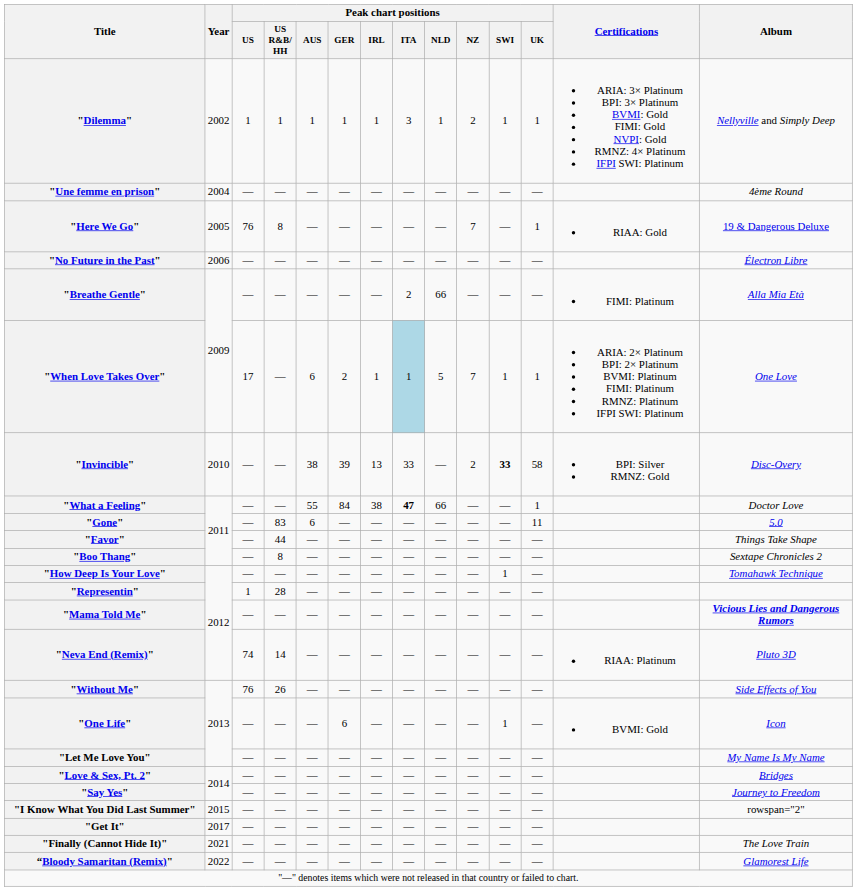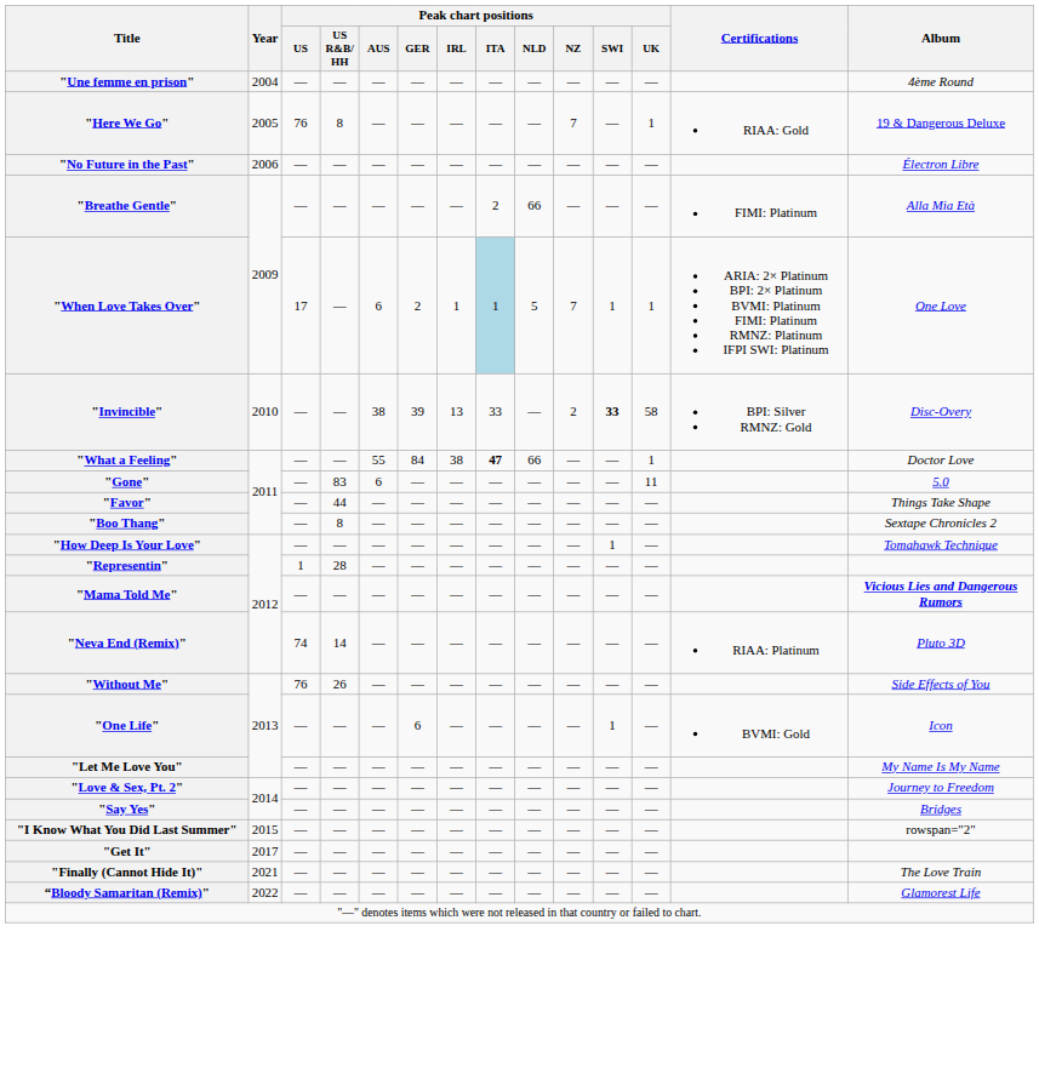- row: "Dilemma" | 2002 | 1 | 1 | 1 | 1 | 1 | 3 | 1 | 2 | 1 | 1 | ARIA: 3× Platinum BPI: 3× Platinum BVMI: Gold FIMI: Gold NVPI: Gold RMNZ: 4× Platinum IFPI SWI: Platinum | Nellyville and Simply Deep
"Love & Sex, Pt. 2" | Album: Bridges -> Journey to Freedom
"Say Yes" | Album: Journey to Freedom -> Bridges
